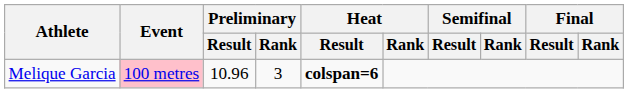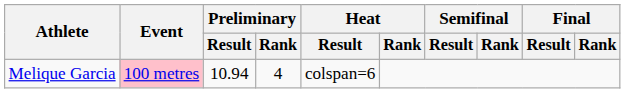Melique Garcia | Preliminary / Result: 10.96 -> 10.94
Melique Garcia | Preliminary / Rank: 3 -> 4
Melique Garcia | Heat / Result: bold -> normal
